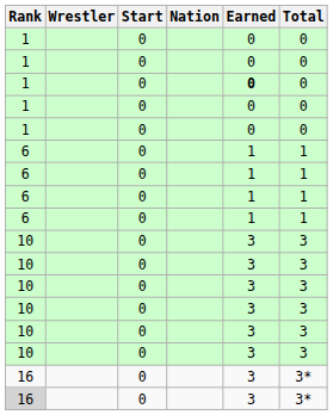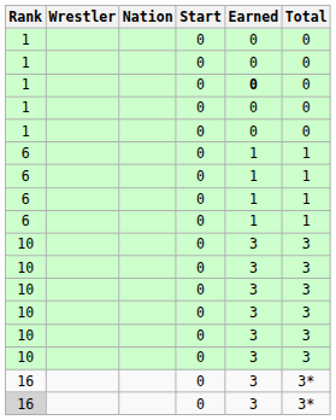columns swapped: Nation <-> Start
